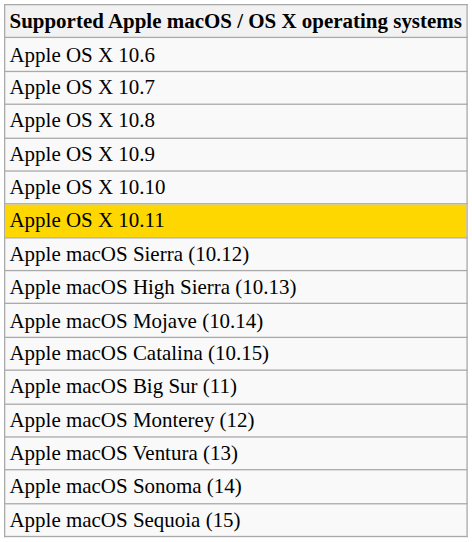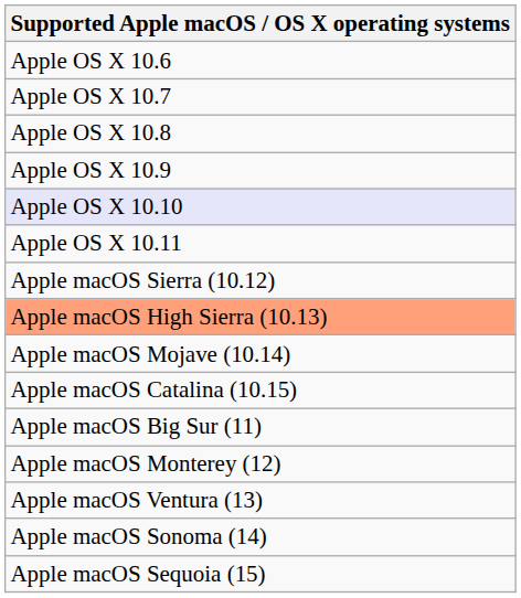row 6 | column 1: no background -> lavender background
row 7 | column 1: gold background -> no background
row 9 | column 1: no background -> lightsalmon background
